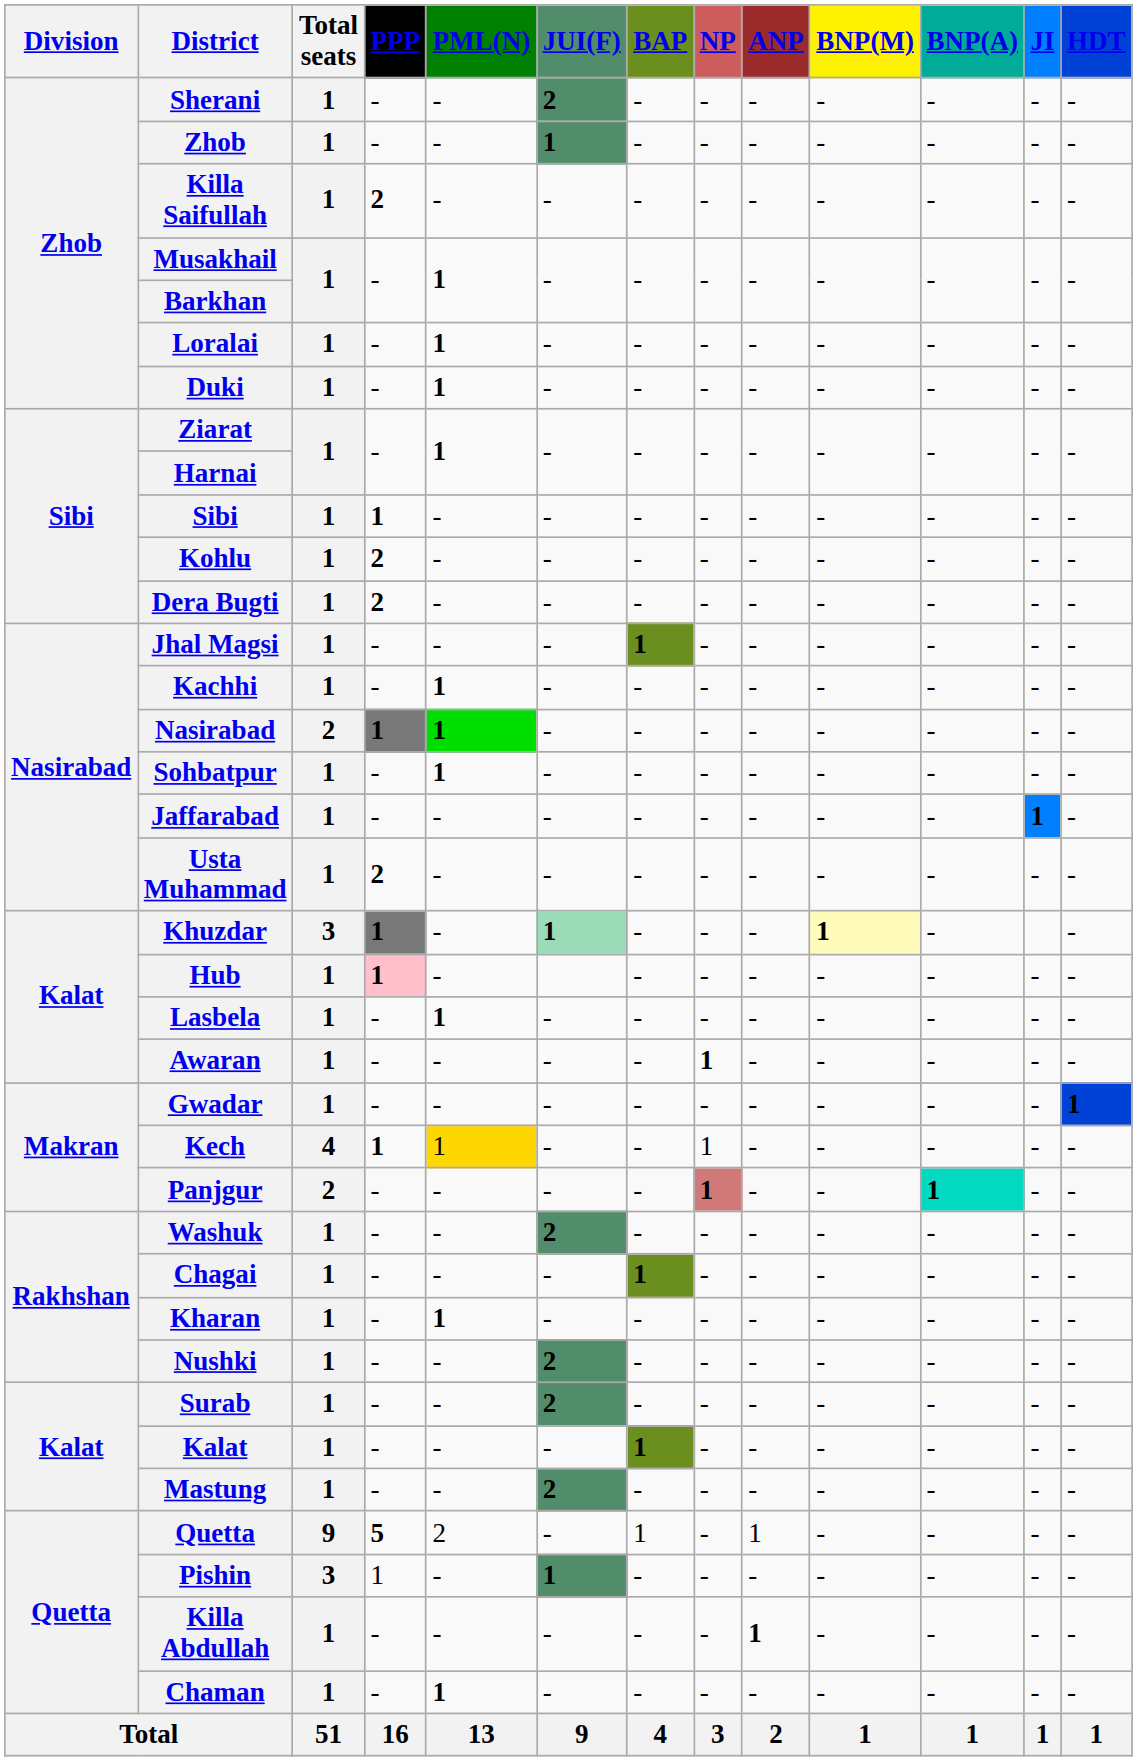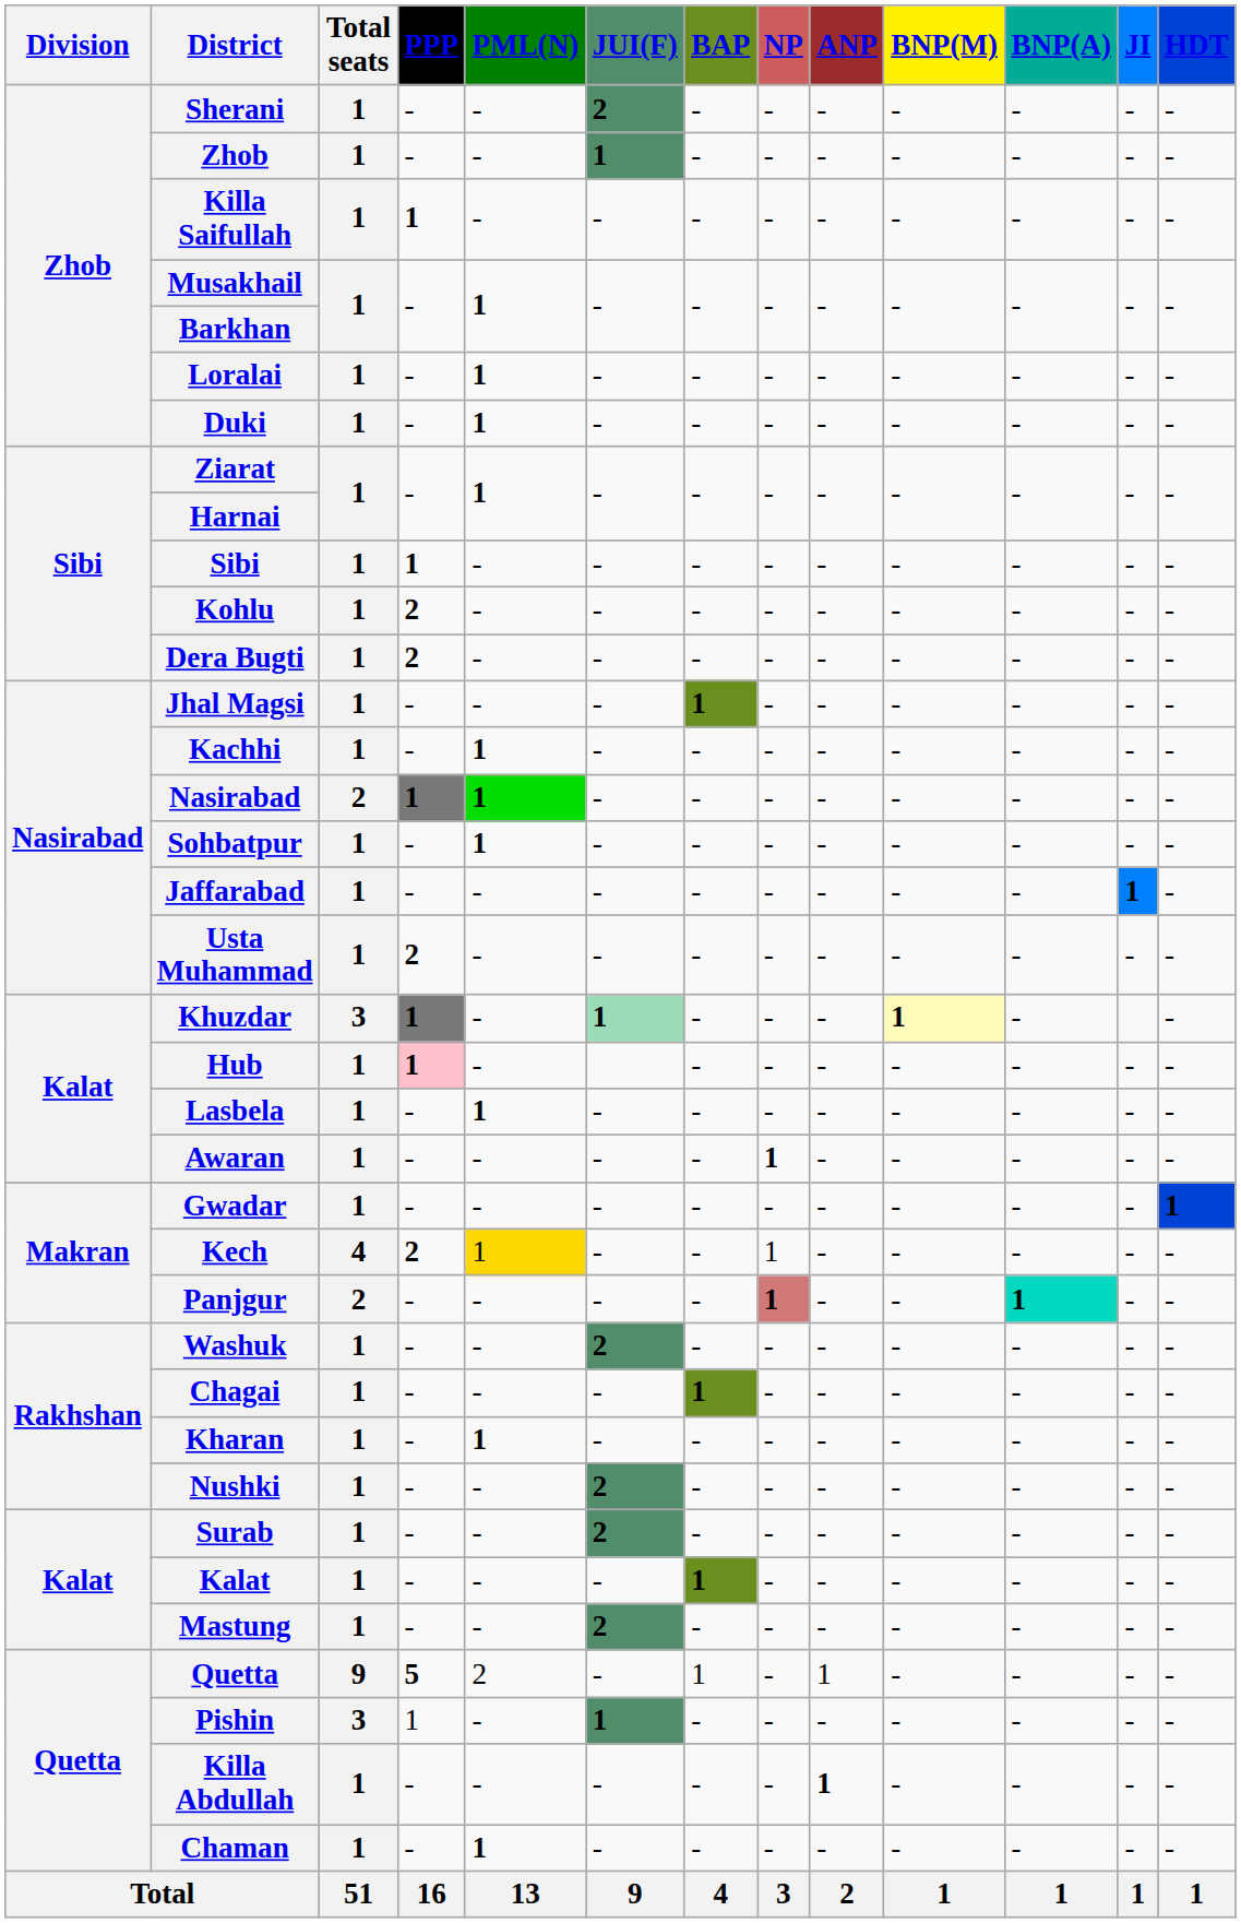Killa Saifullah | PPP: 2 -> 1
Kech | PPP: 1 -> 2
